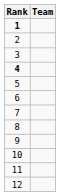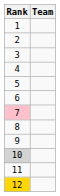1 | Rank: bold -> normal
4 | Rank: bold -> normal
7 | Rank: no background -> pink background
10 | Rank: no background -> lightgrey background
12 | Rank: no background -> gold background
